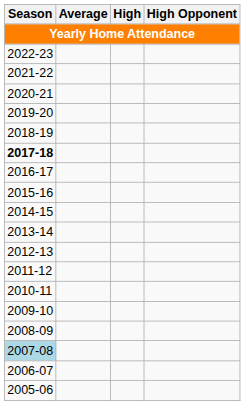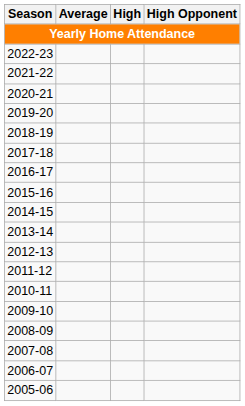2017-18 | Season: bold -> normal
2007-08 | Season: lightblue background -> no background
